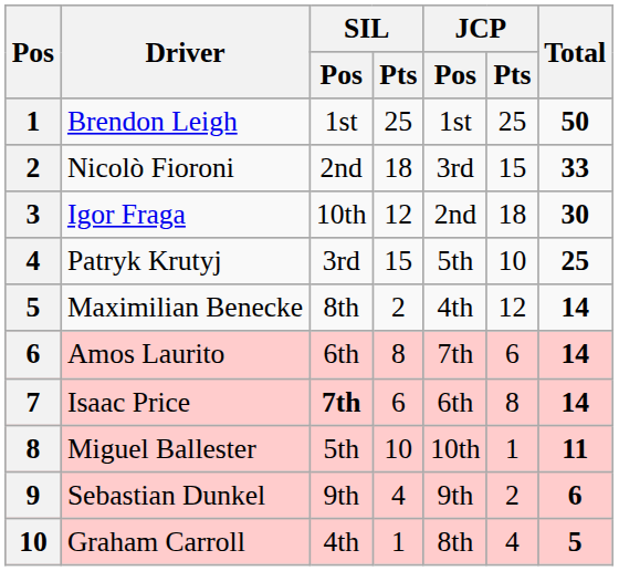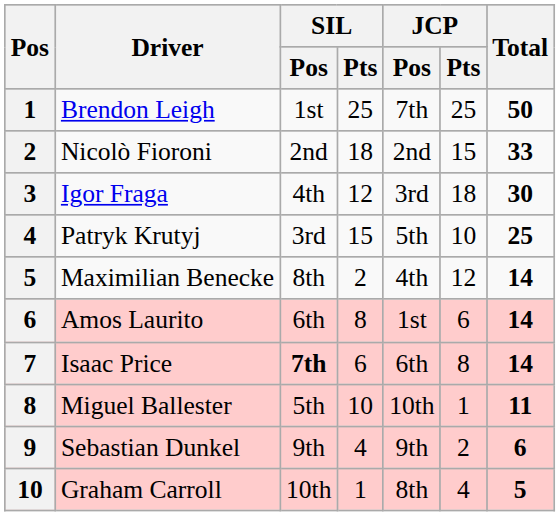Brendon Leigh | JCP / Pos: 1st -> 7th
Nicolò Fioroni | JCP / Pos: 3rd -> 2nd
Igor Fraga | SIL / Pos: 10th -> 4th
Igor Fraga | JCP / Pos: 2nd -> 3rd
Amos Laurito | JCP / Pos: 7th -> 1st
Graham Carroll | SIL / Pos: 4th -> 10th
